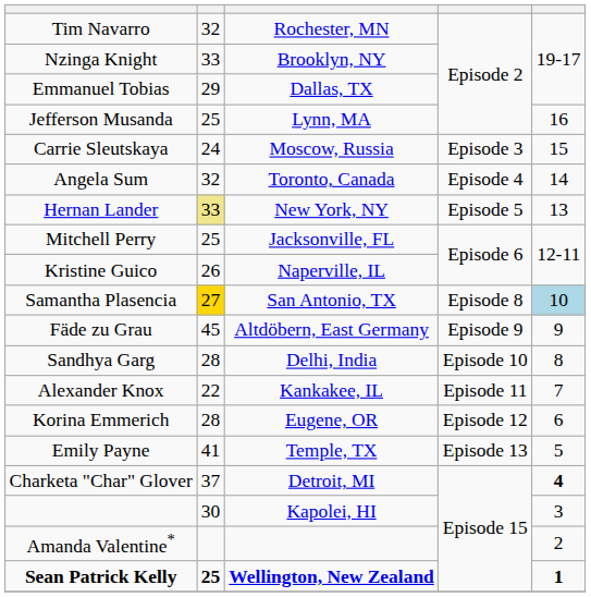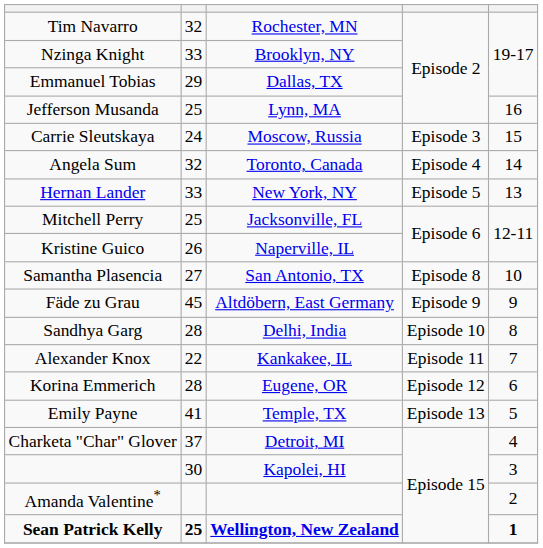Hernan Lander | column 2: khaki background -> no background
Samantha Plasencia | column 2: gold background -> no background
Samantha Plasencia | column 5: lightblue background -> no background
Charketa "Char" Glover | column 5: bold -> normal
